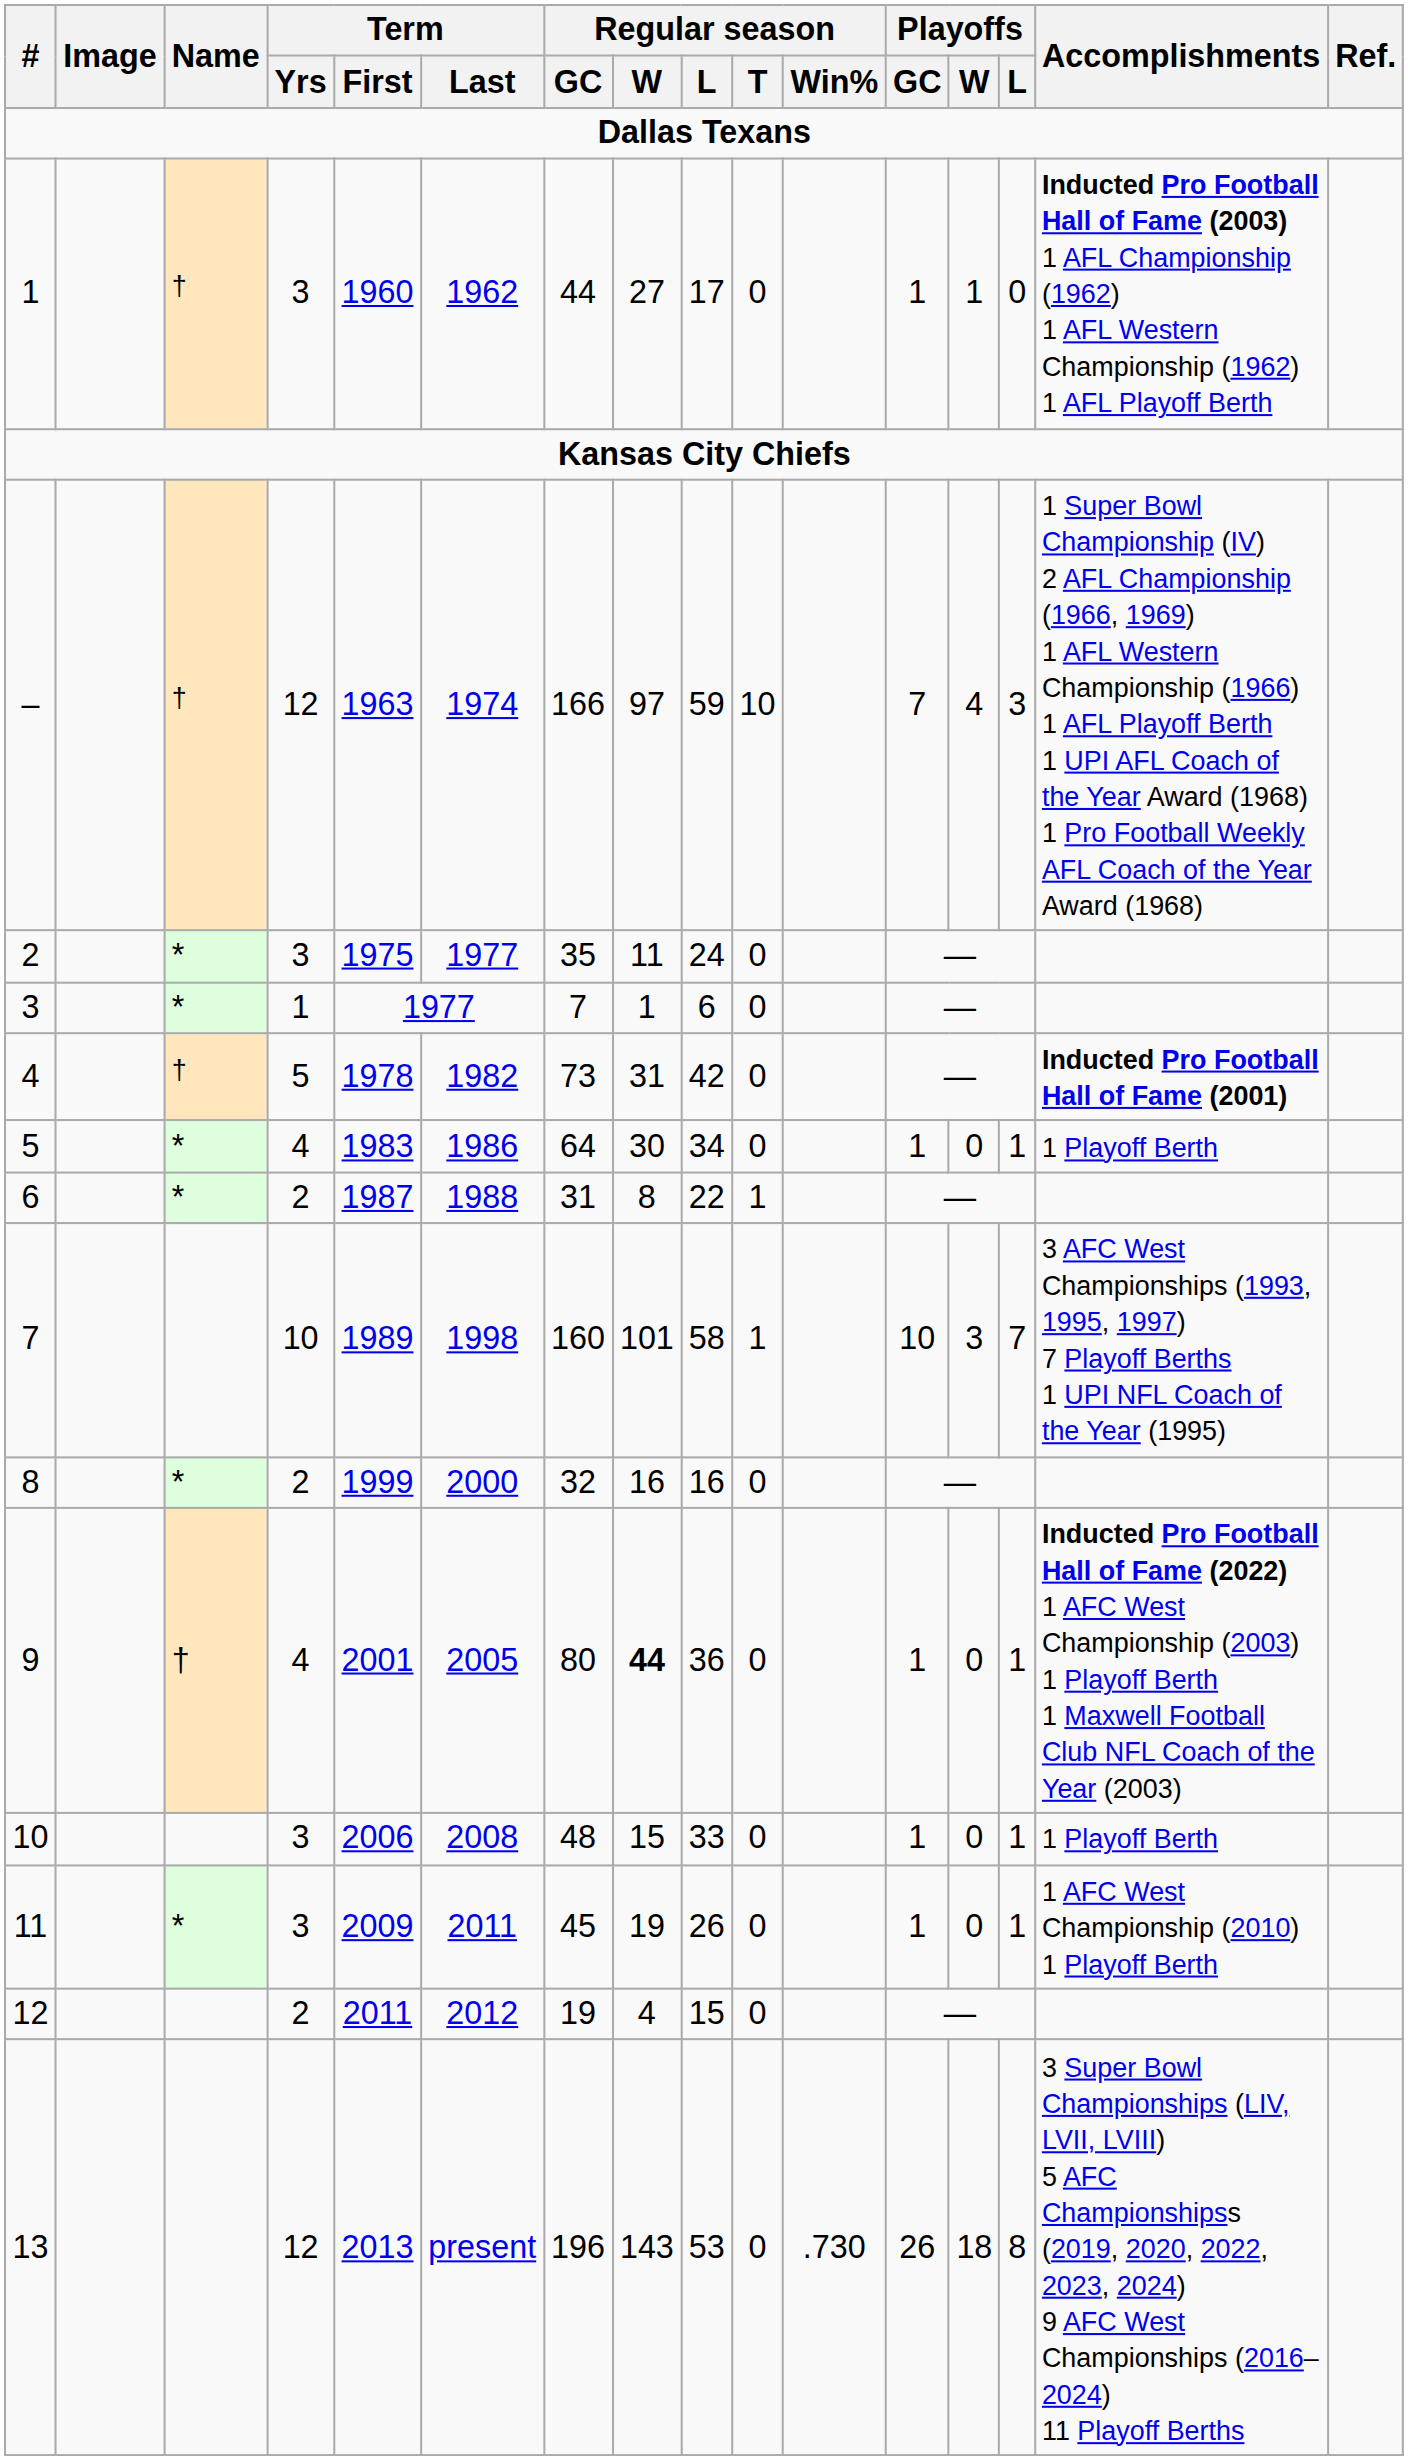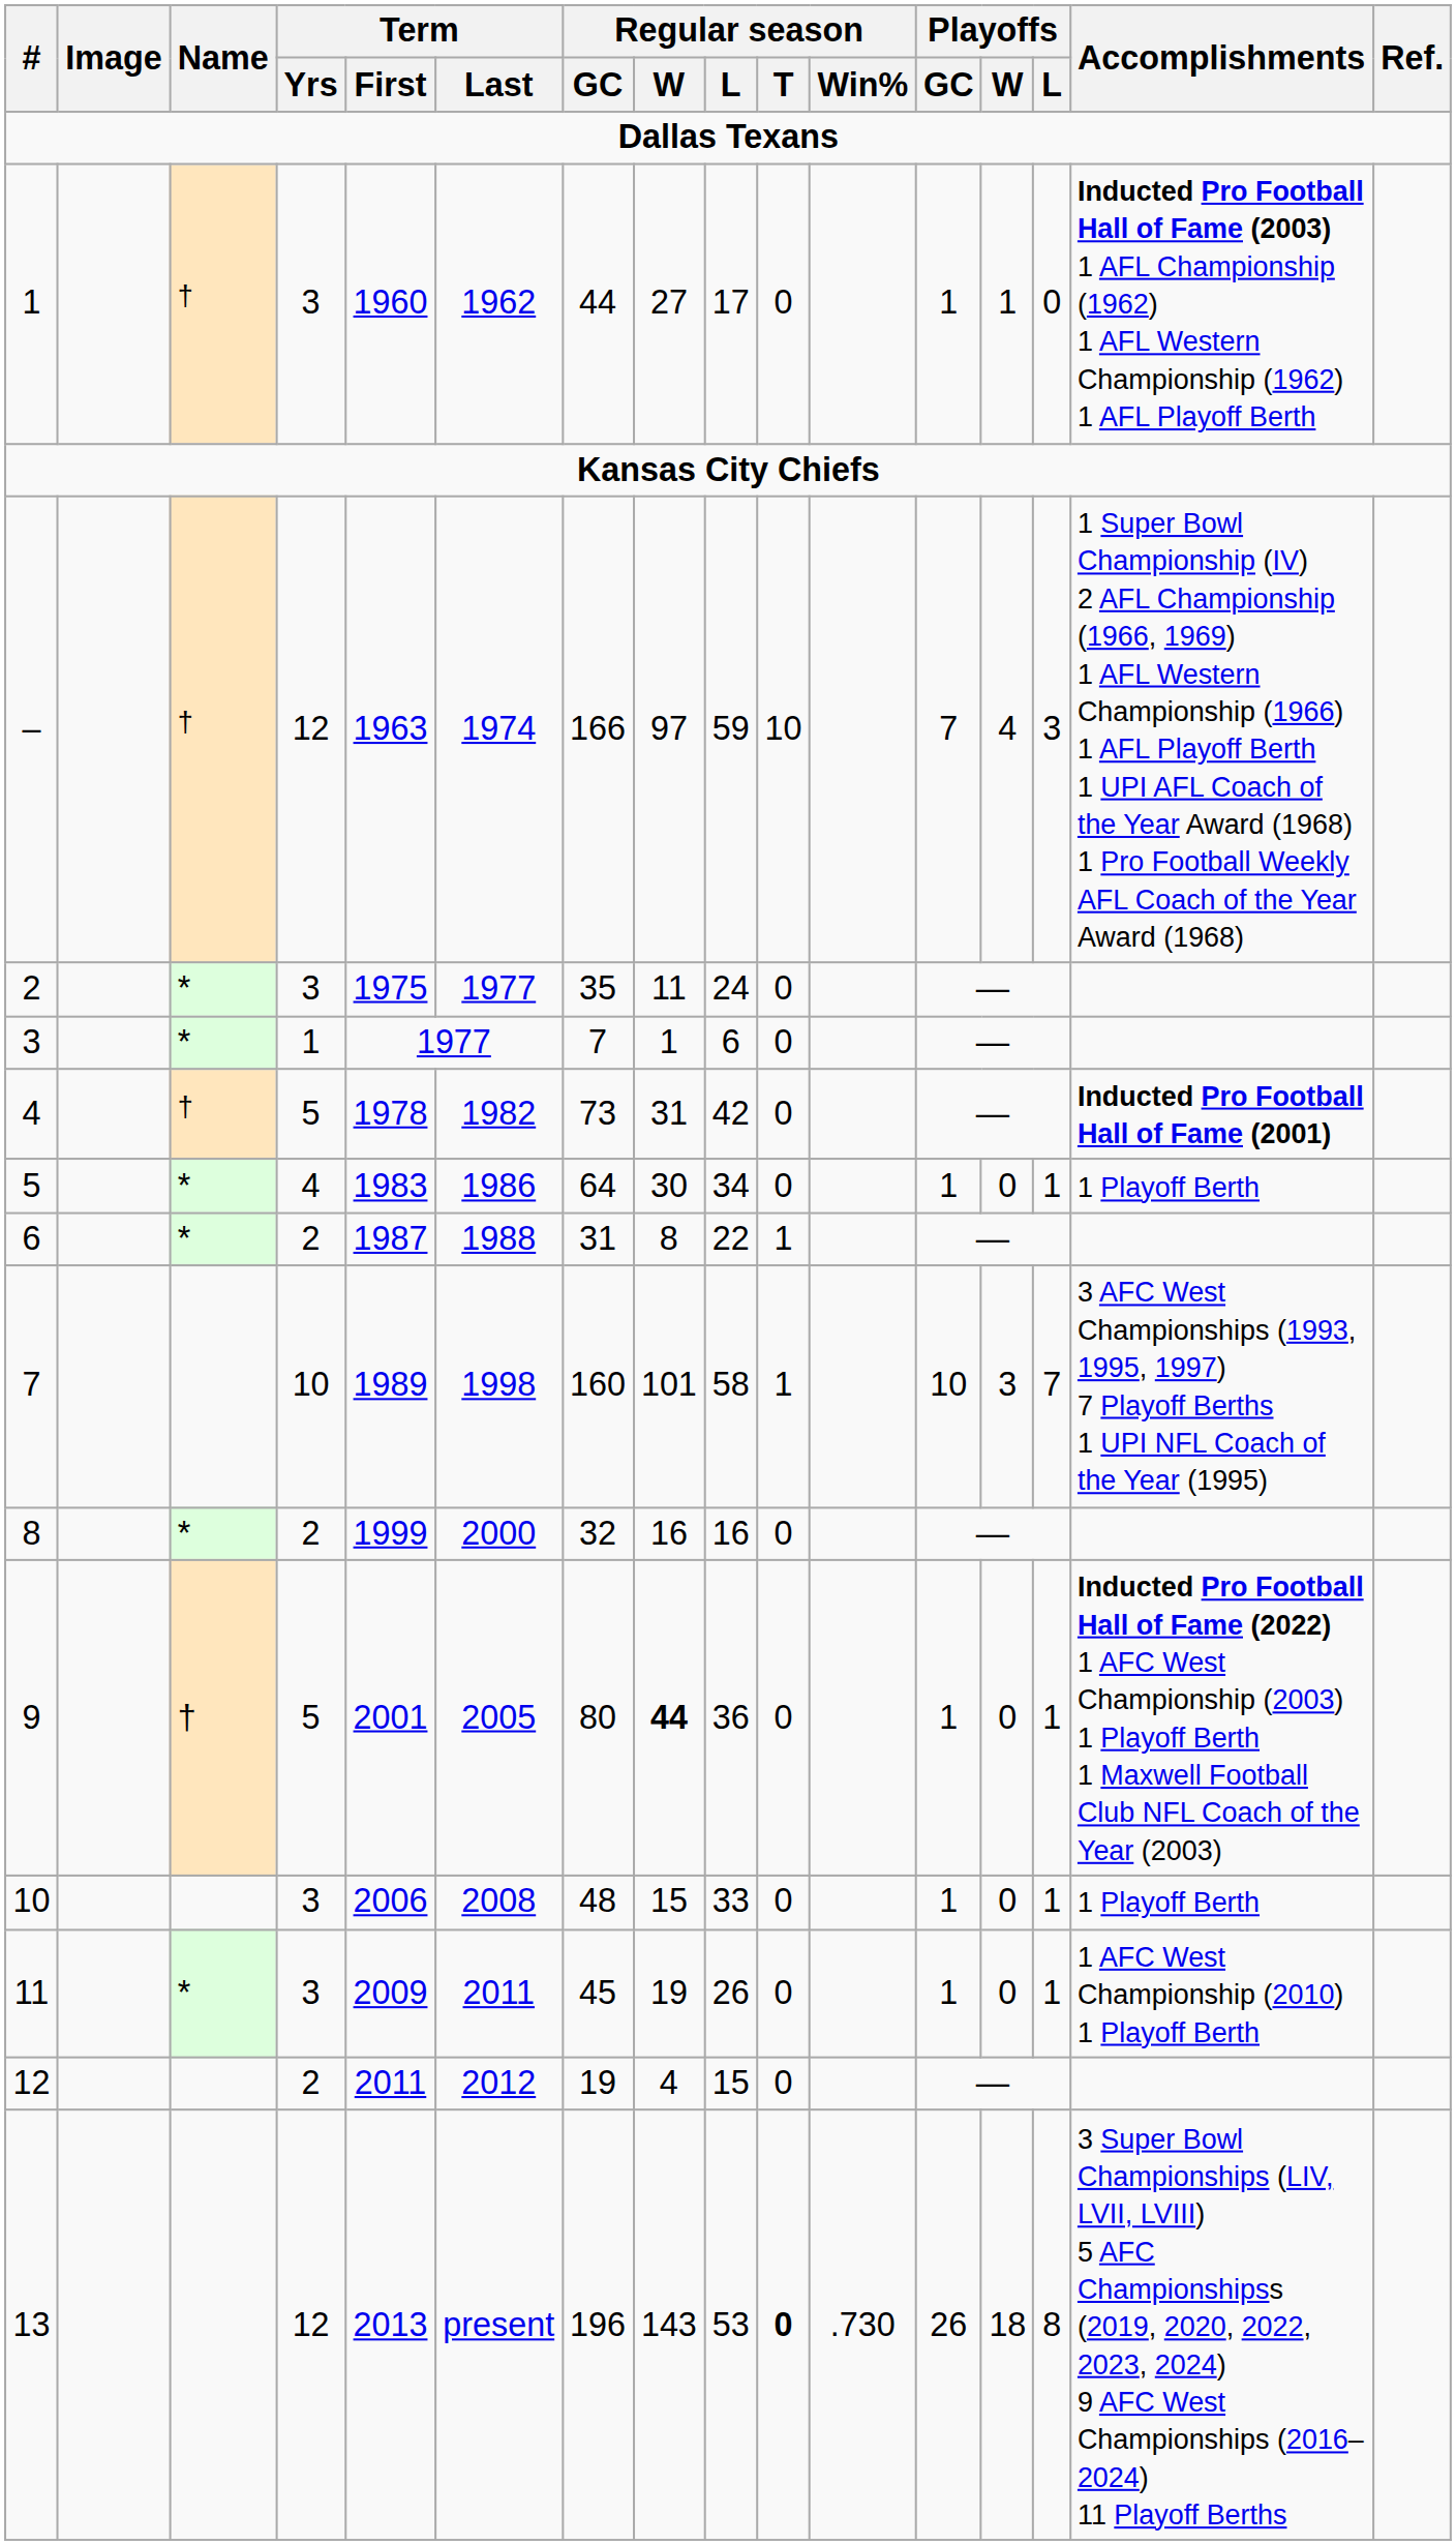9 | Term / Yrs: 4 -> 5
13 | Regular season / T: normal -> bold
